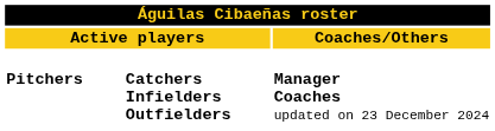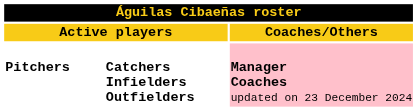Pitchers | Coaches/Others: no background -> pink background
